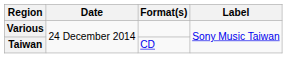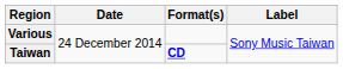Taiwan | Format(s): normal -> bold
